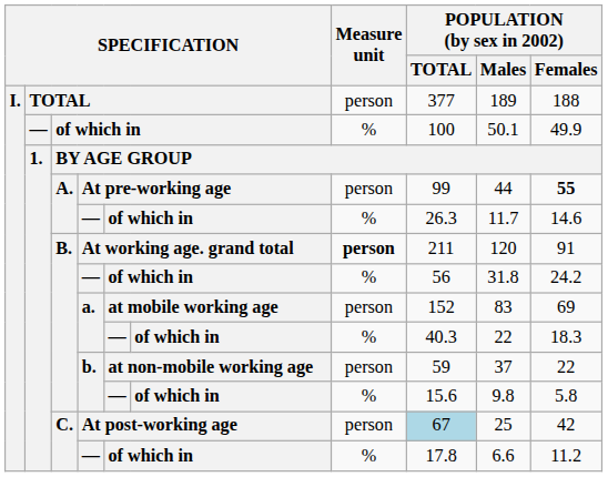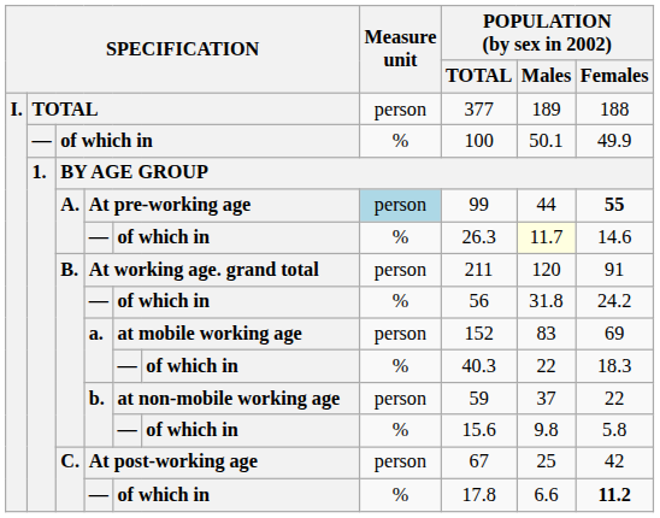At pre-working age | Measure unit: no background -> lightblue background
A. / — | POPULATION (by sex in 2002) / Males: no background -> lightyellow background
At working age. grand total | Measure unit: bold -> normal
At post-working age | POPULATION (by sex in 2002) / TOTAL: lightblue background -> no background
C. / — | POPULATION (by sex in 2002) / Females: normal -> bold
